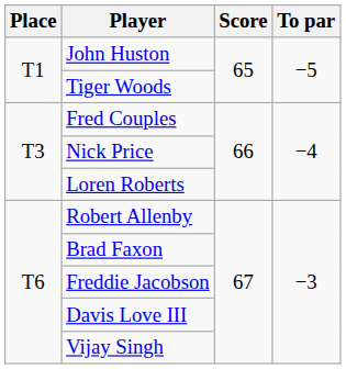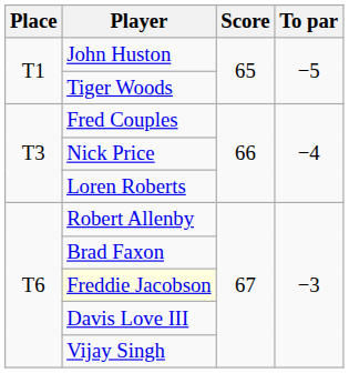Freddie Jacobson | Player: no background -> lightyellow background
